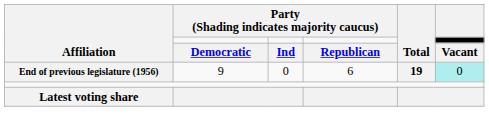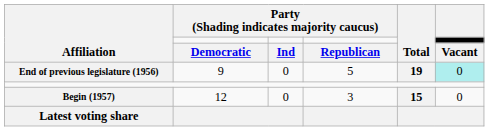End of previous legislature (1956) | column 4: 6 -> 5
+ row: Begin (1957) | 12 | 0 | 3 | 15 | 0
